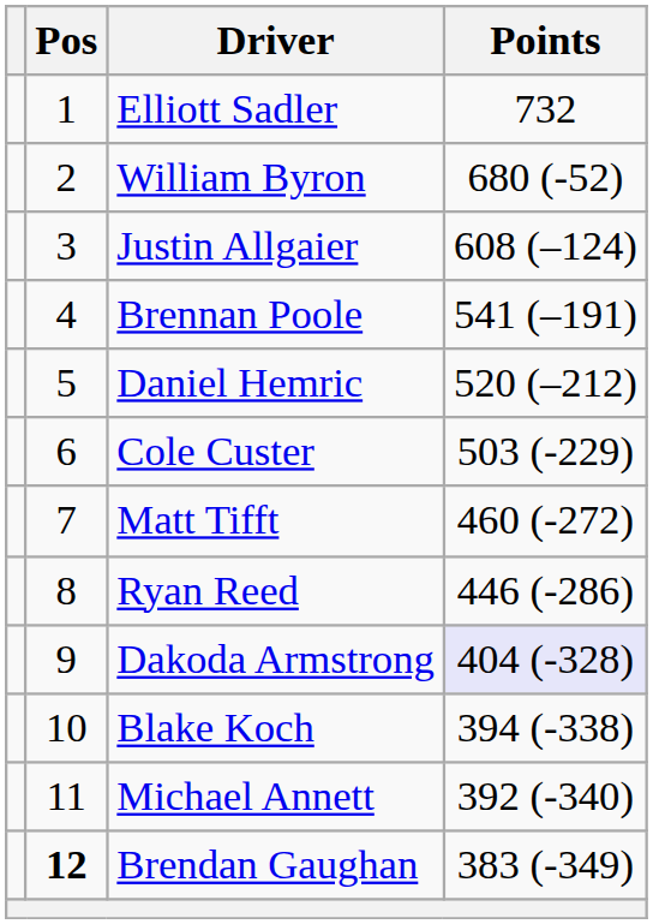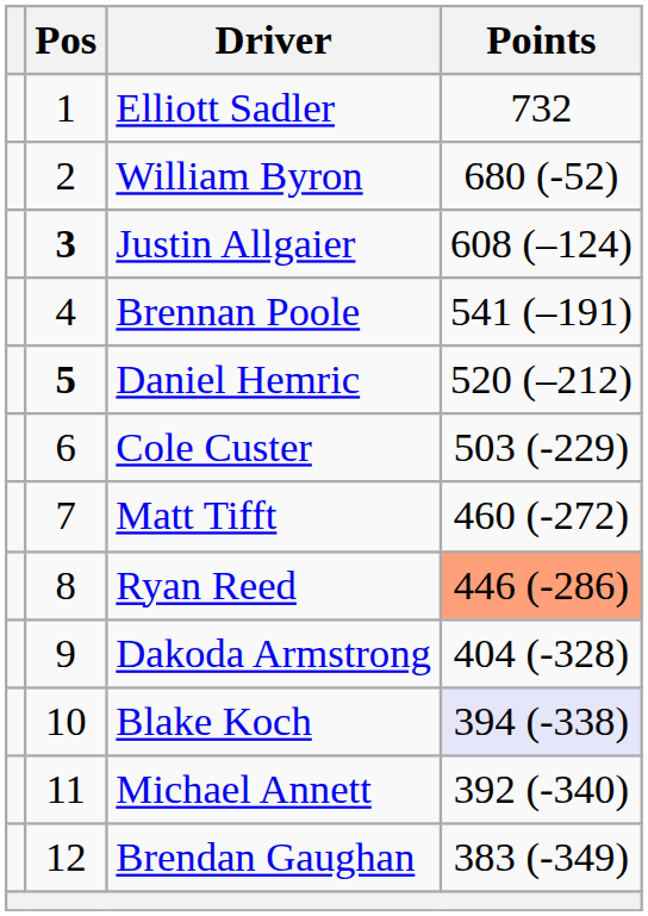Justin Allgaier | Pos: normal -> bold
Daniel Hemric | Pos: normal -> bold
Ryan Reed | Points: no background -> lightsalmon background
Dakoda Armstrong | Points: lavender background -> no background
Blake Koch | Points: no background -> lavender background
Brendan Gaughan | Pos: bold -> normal
